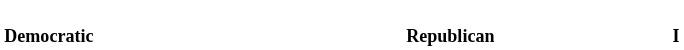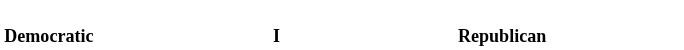columns swapped: 1 <-> 223
